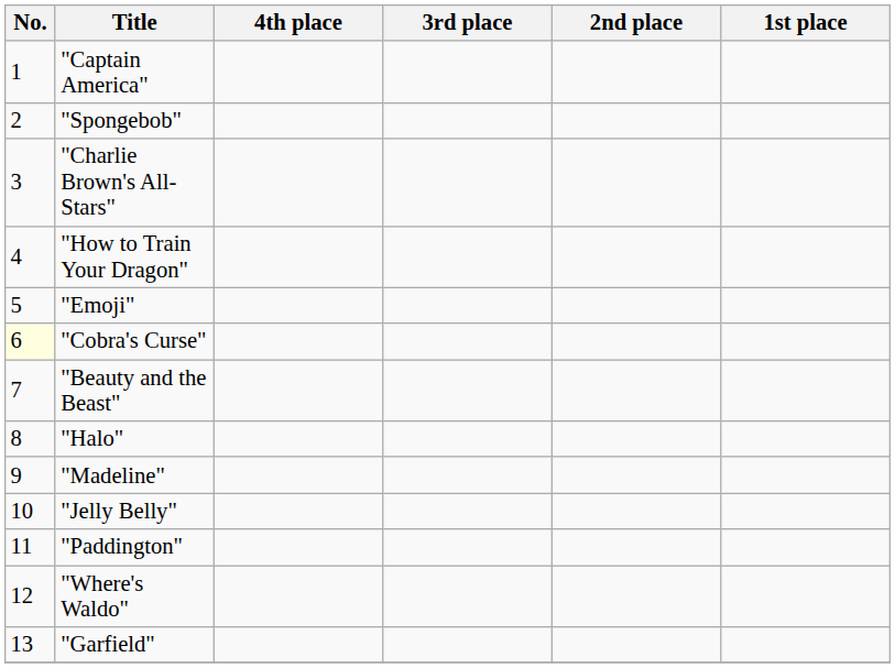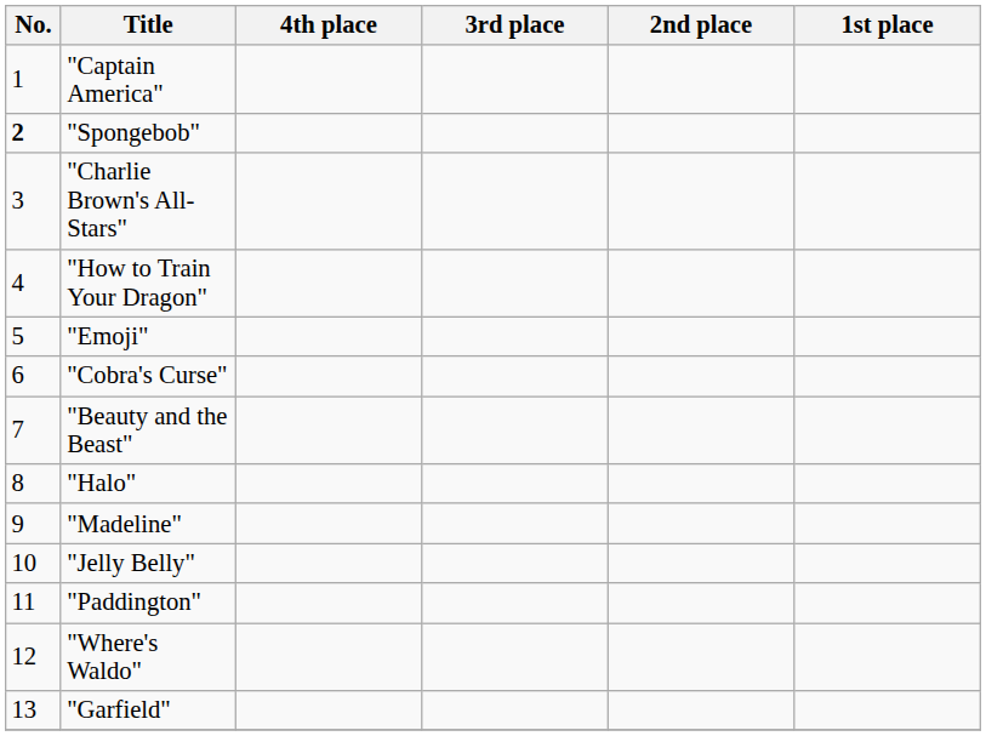"Spongebob" | No.: normal -> bold
"Cobra's Curse" | No.: lightyellow background -> no background
